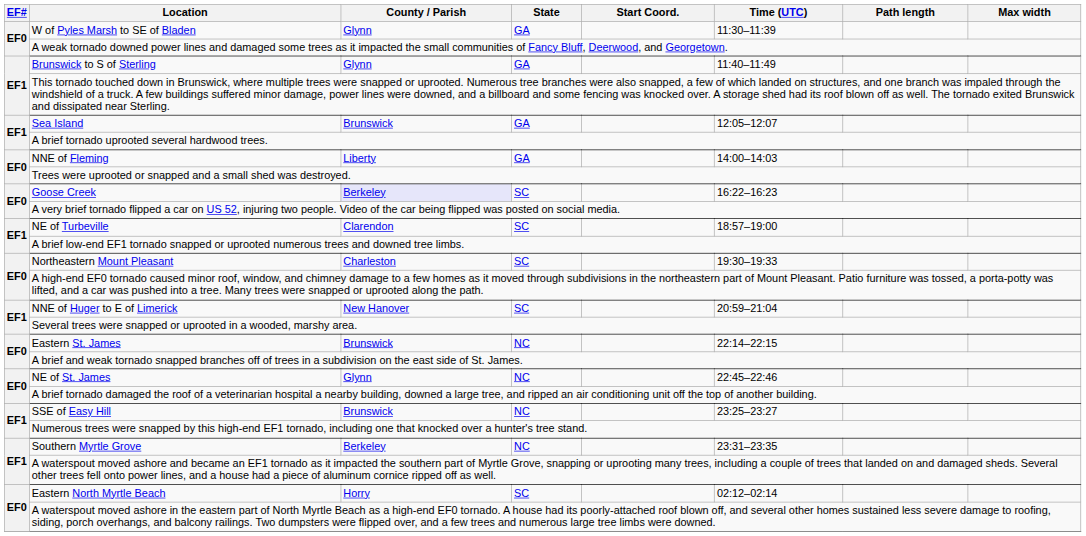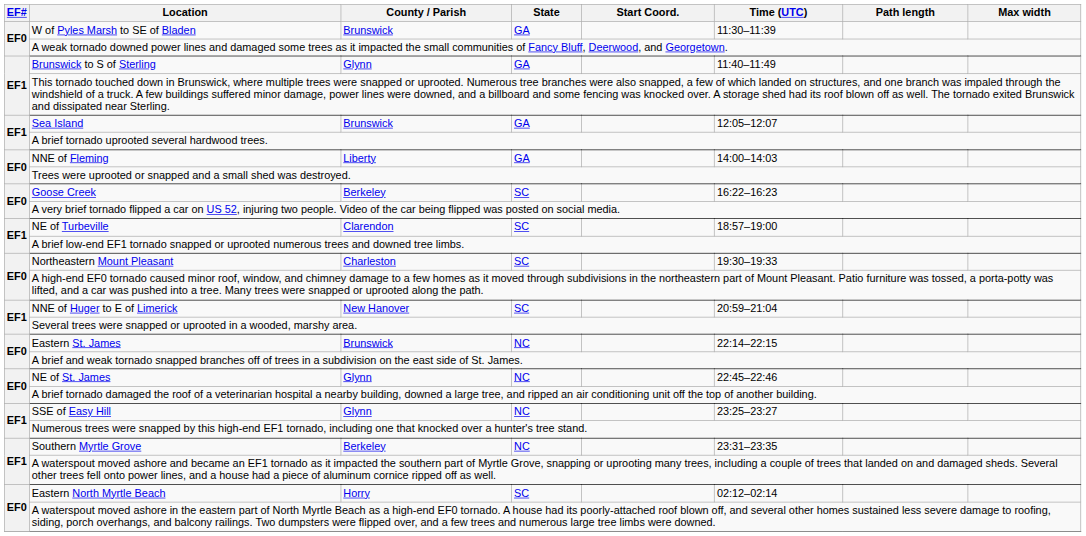W of Pyles Marsh to SE of Bladen | County / Parish: Glynn -> Brunswick
Goose Creek | County / Parish: lavender background -> no background
SSE of Easy Hill | County / Parish: Brunswick -> Glynn
